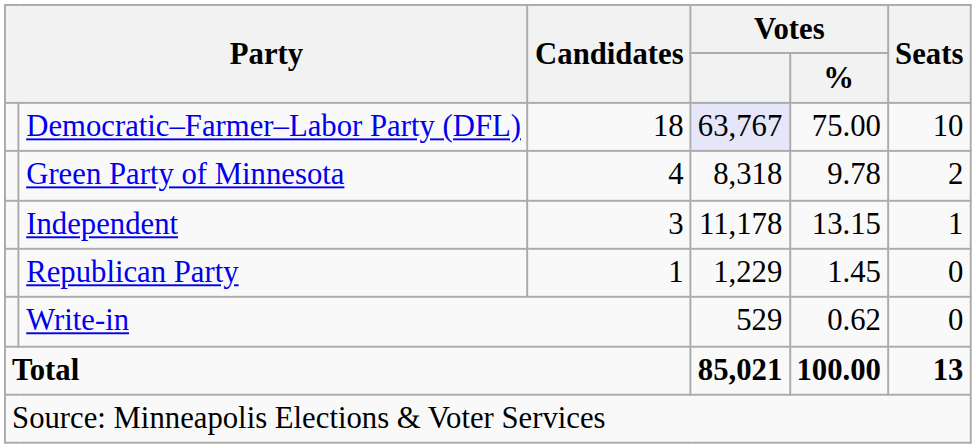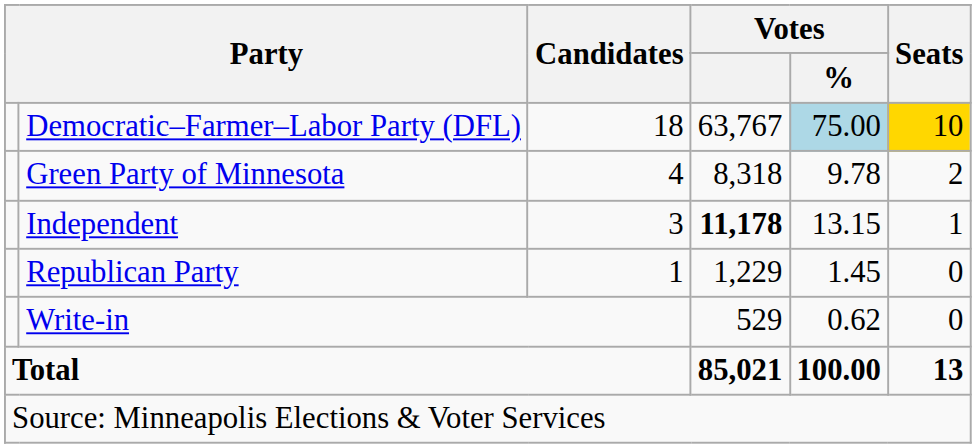Democratic–Farmer–Labor Party (DFL) | Votes: lavender background -> no background
Democratic–Farmer–Labor Party (DFL) | Votes / %: no background -> lightblue background
Democratic–Farmer–Labor Party (DFL) | Seats: no background -> gold background
Independent | Votes: normal -> bold
